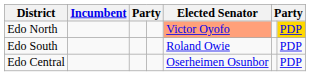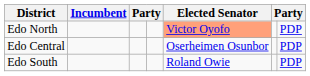Edo North | column 7: gold background -> no background
rows swapped: Edo Central <-> Edo South
